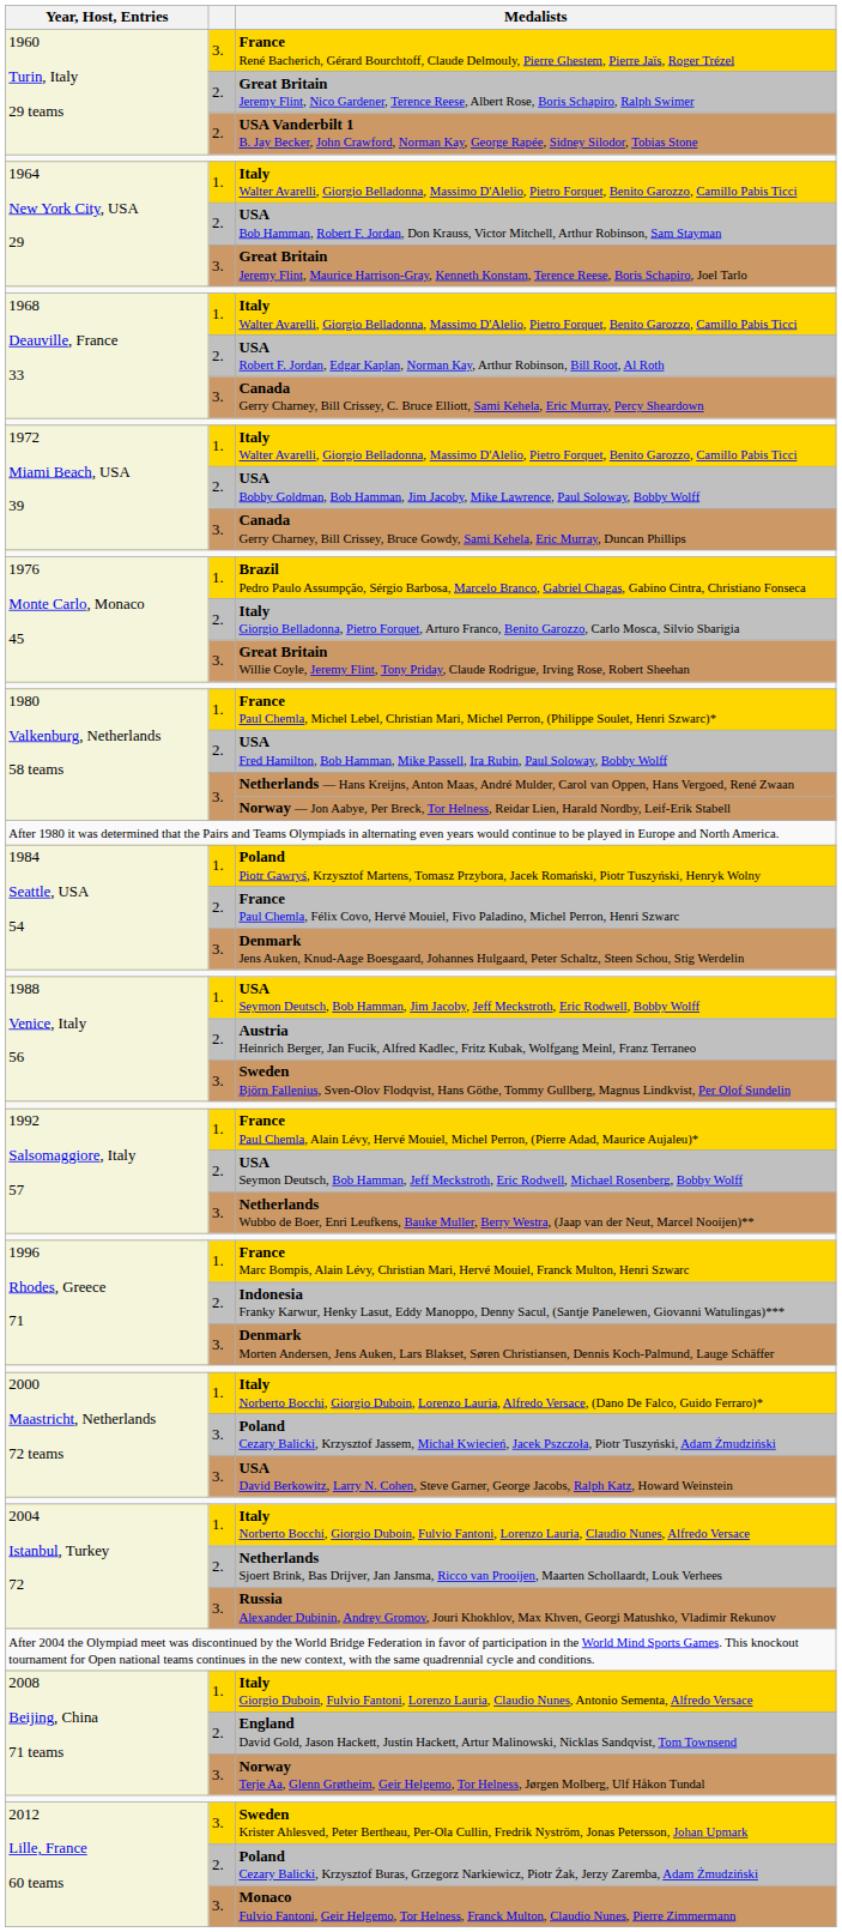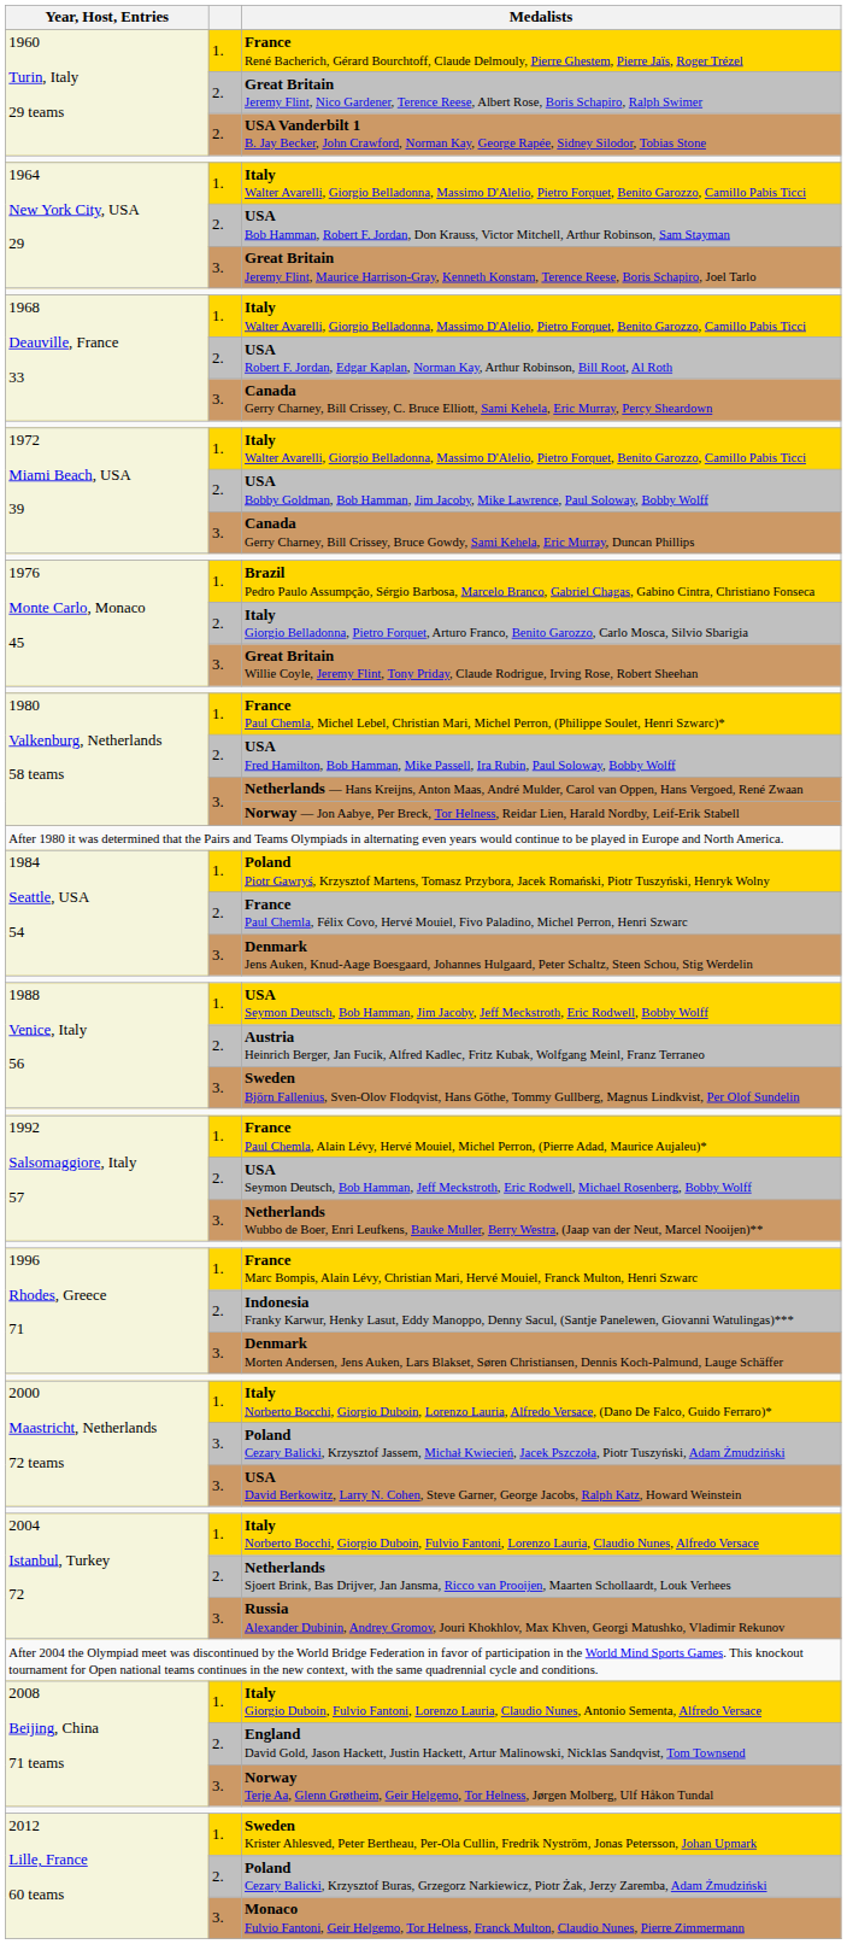row 2 | column 2: 3. -> 1.
row 55 | column 2: 3. -> 1.
